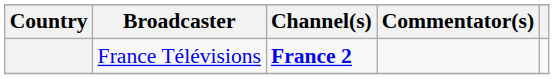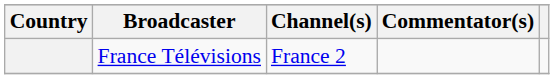France Télévisions | Channel(s): bold -> normal
